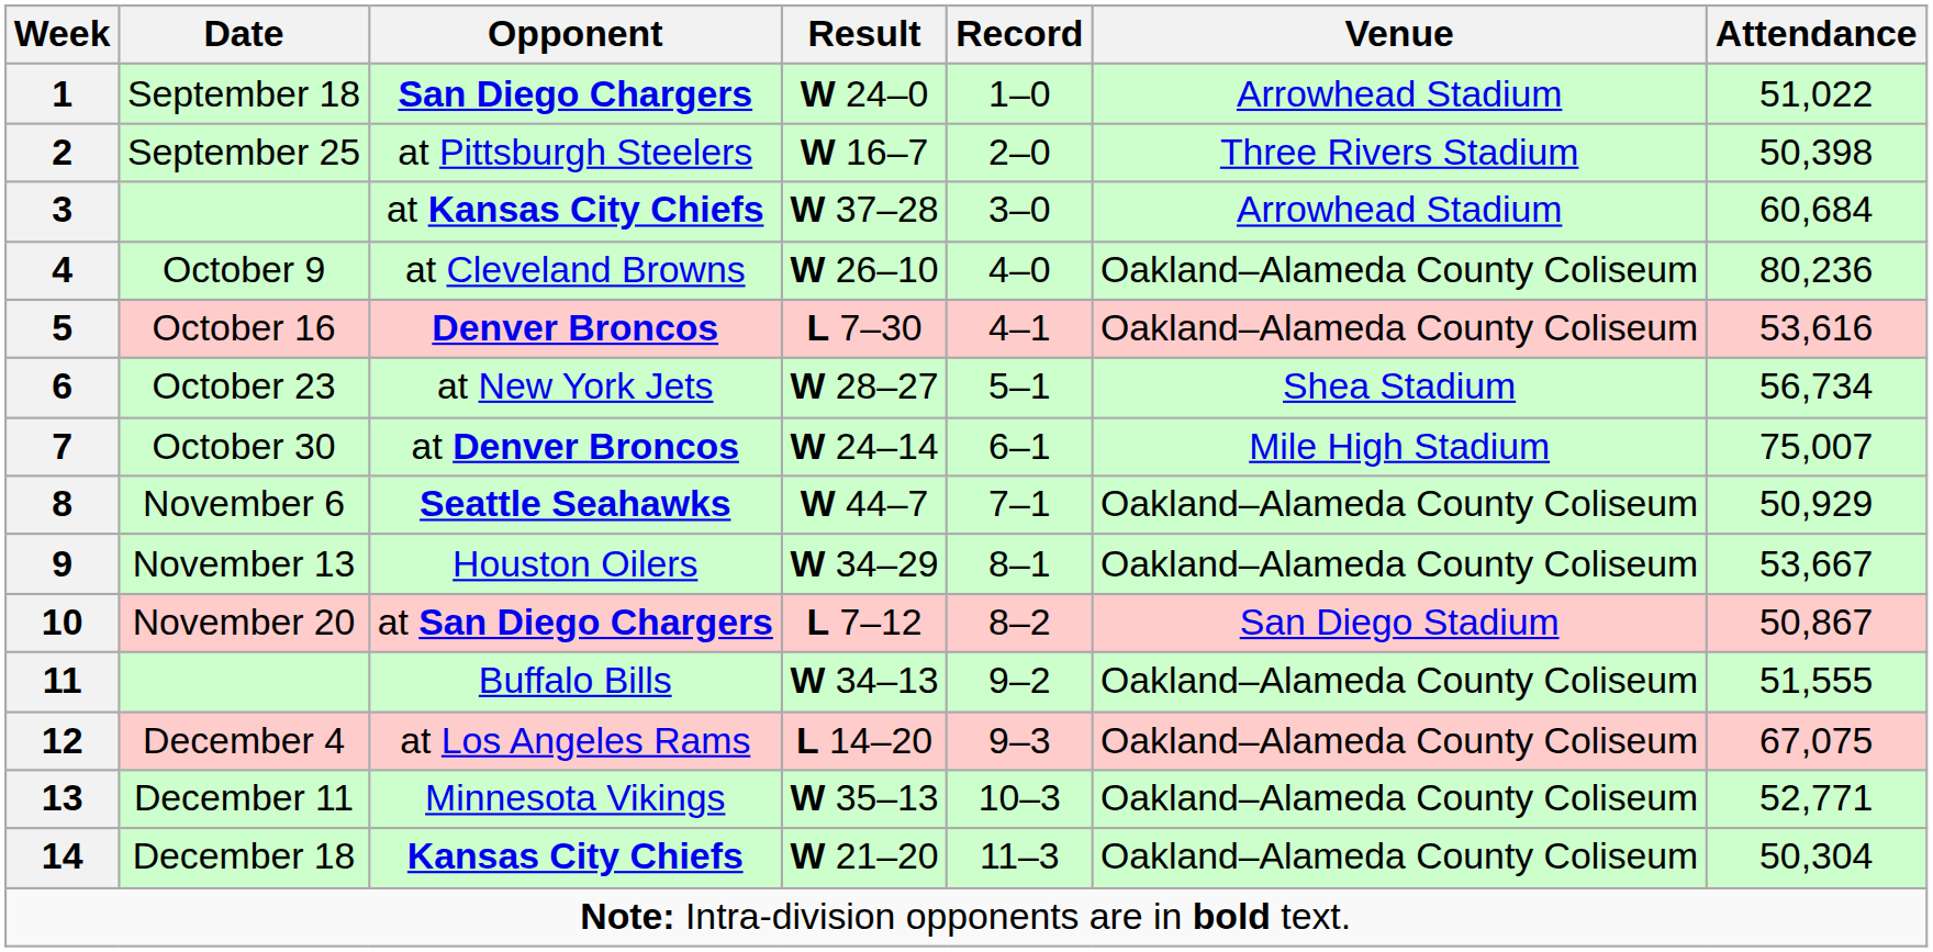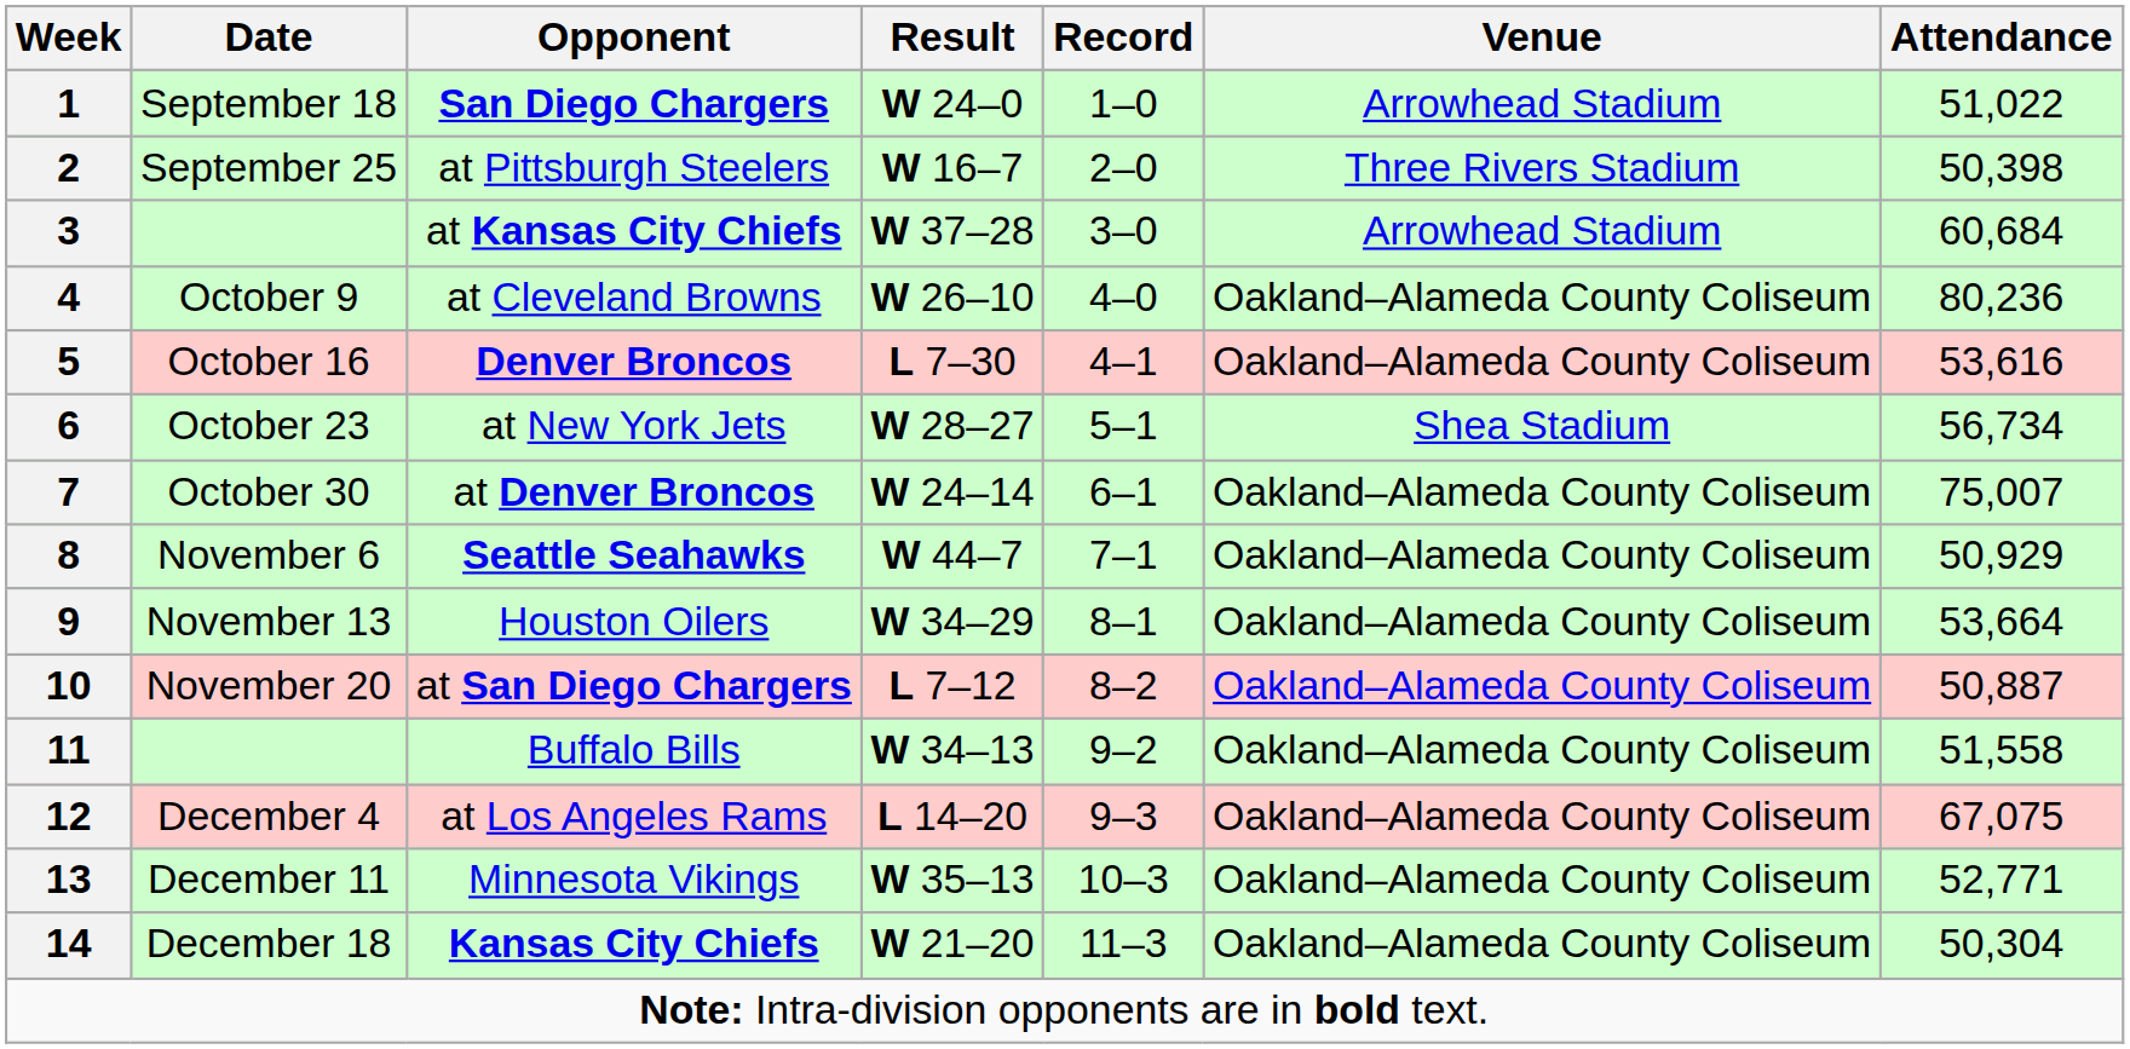7 | Venue: Mile High Stadium -> Oakland–Alameda County Coliseum
9 | Attendance: 53,667 -> 53,664
10 | Venue: San Diego Stadium -> Oakland–Alameda County Coliseum
10 | Attendance: 50,867 -> 50,887
11 | Attendance: 51,555 -> 51,558
